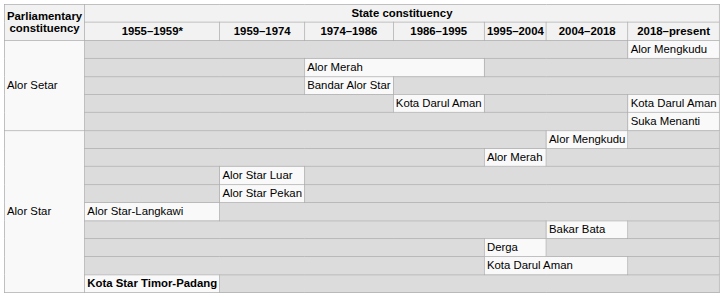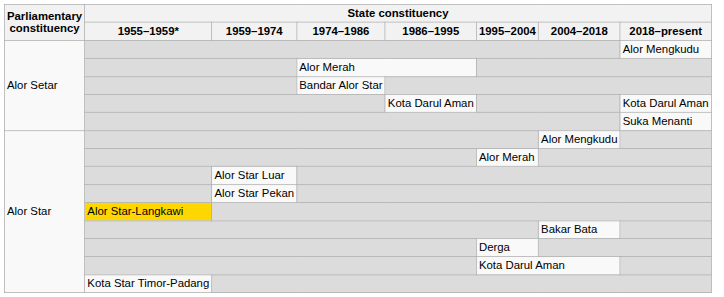Alor Star-Langkawi | State constituency / 1955–1959*: no background -> gold background
Kota Star Timor-Padang | State constituency / 1955–1959*: bold -> normal
